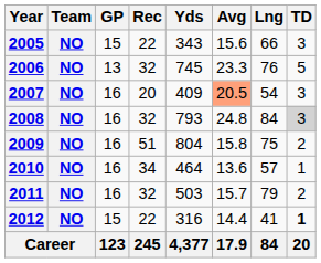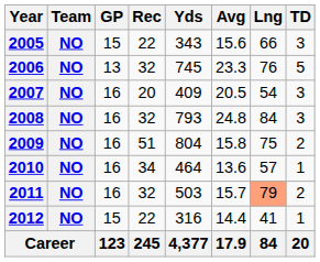2007 | Avg: lightsalmon background -> no background
2008 | TD: lightgrey background -> no background
2011 | Lng: no background -> lightsalmon background
2012 | TD: bold -> normal
